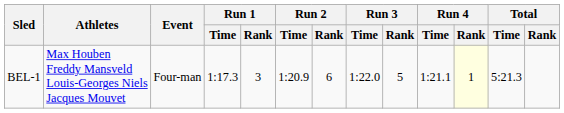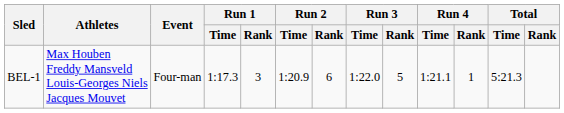BEL-1 | Run 4 / Rank: lightyellow background -> no background
